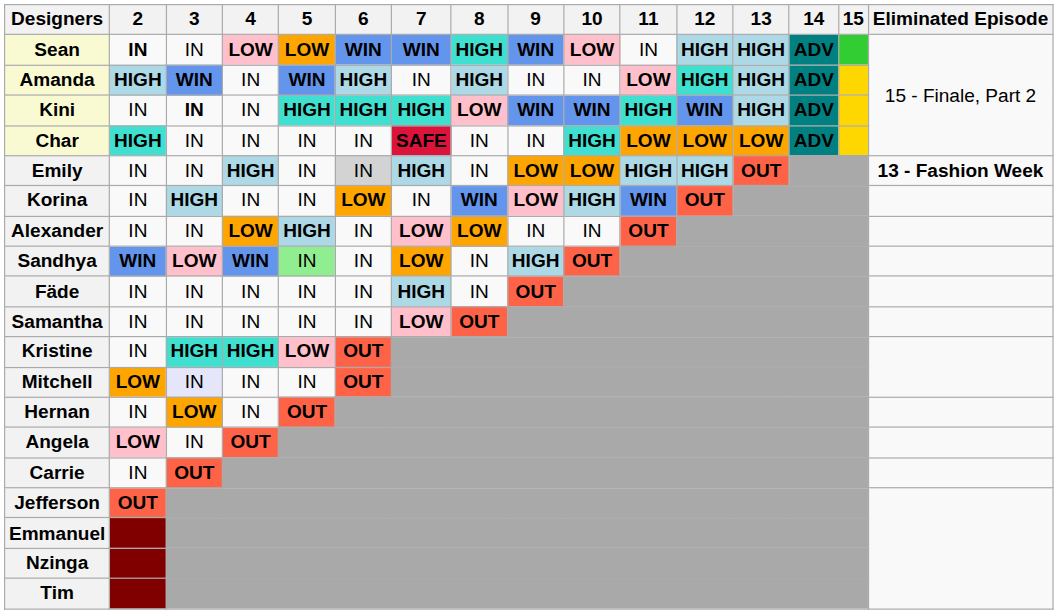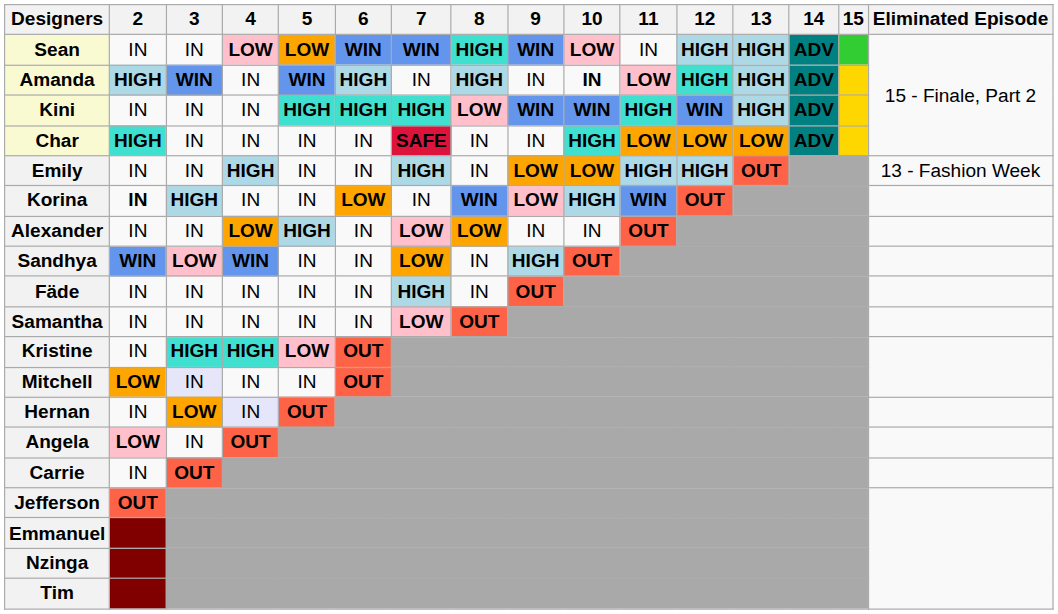Sean | 2: bold -> normal
Amanda | 10: normal -> bold
Kini | 3: bold -> normal
Emily | 6: lightgrey background -> no background
Emily | Eliminated Episode: bold -> normal
Korina | 2: normal -> bold
Sandhya | 5: lightgreen background -> no background
Hernan | 4: no background -> lavender background
